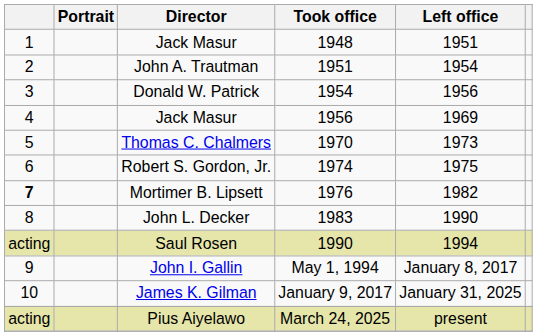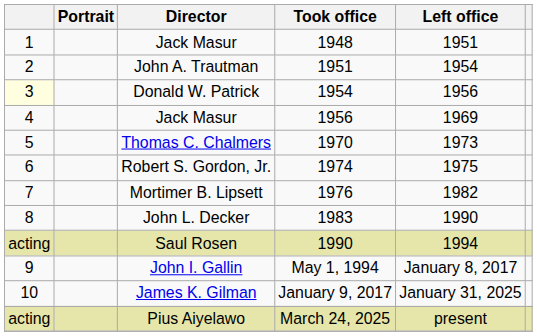Donald W. Patrick | column 1: no background -> lightyellow background
Mortimer B. Lipsett | column 1: bold -> normal
